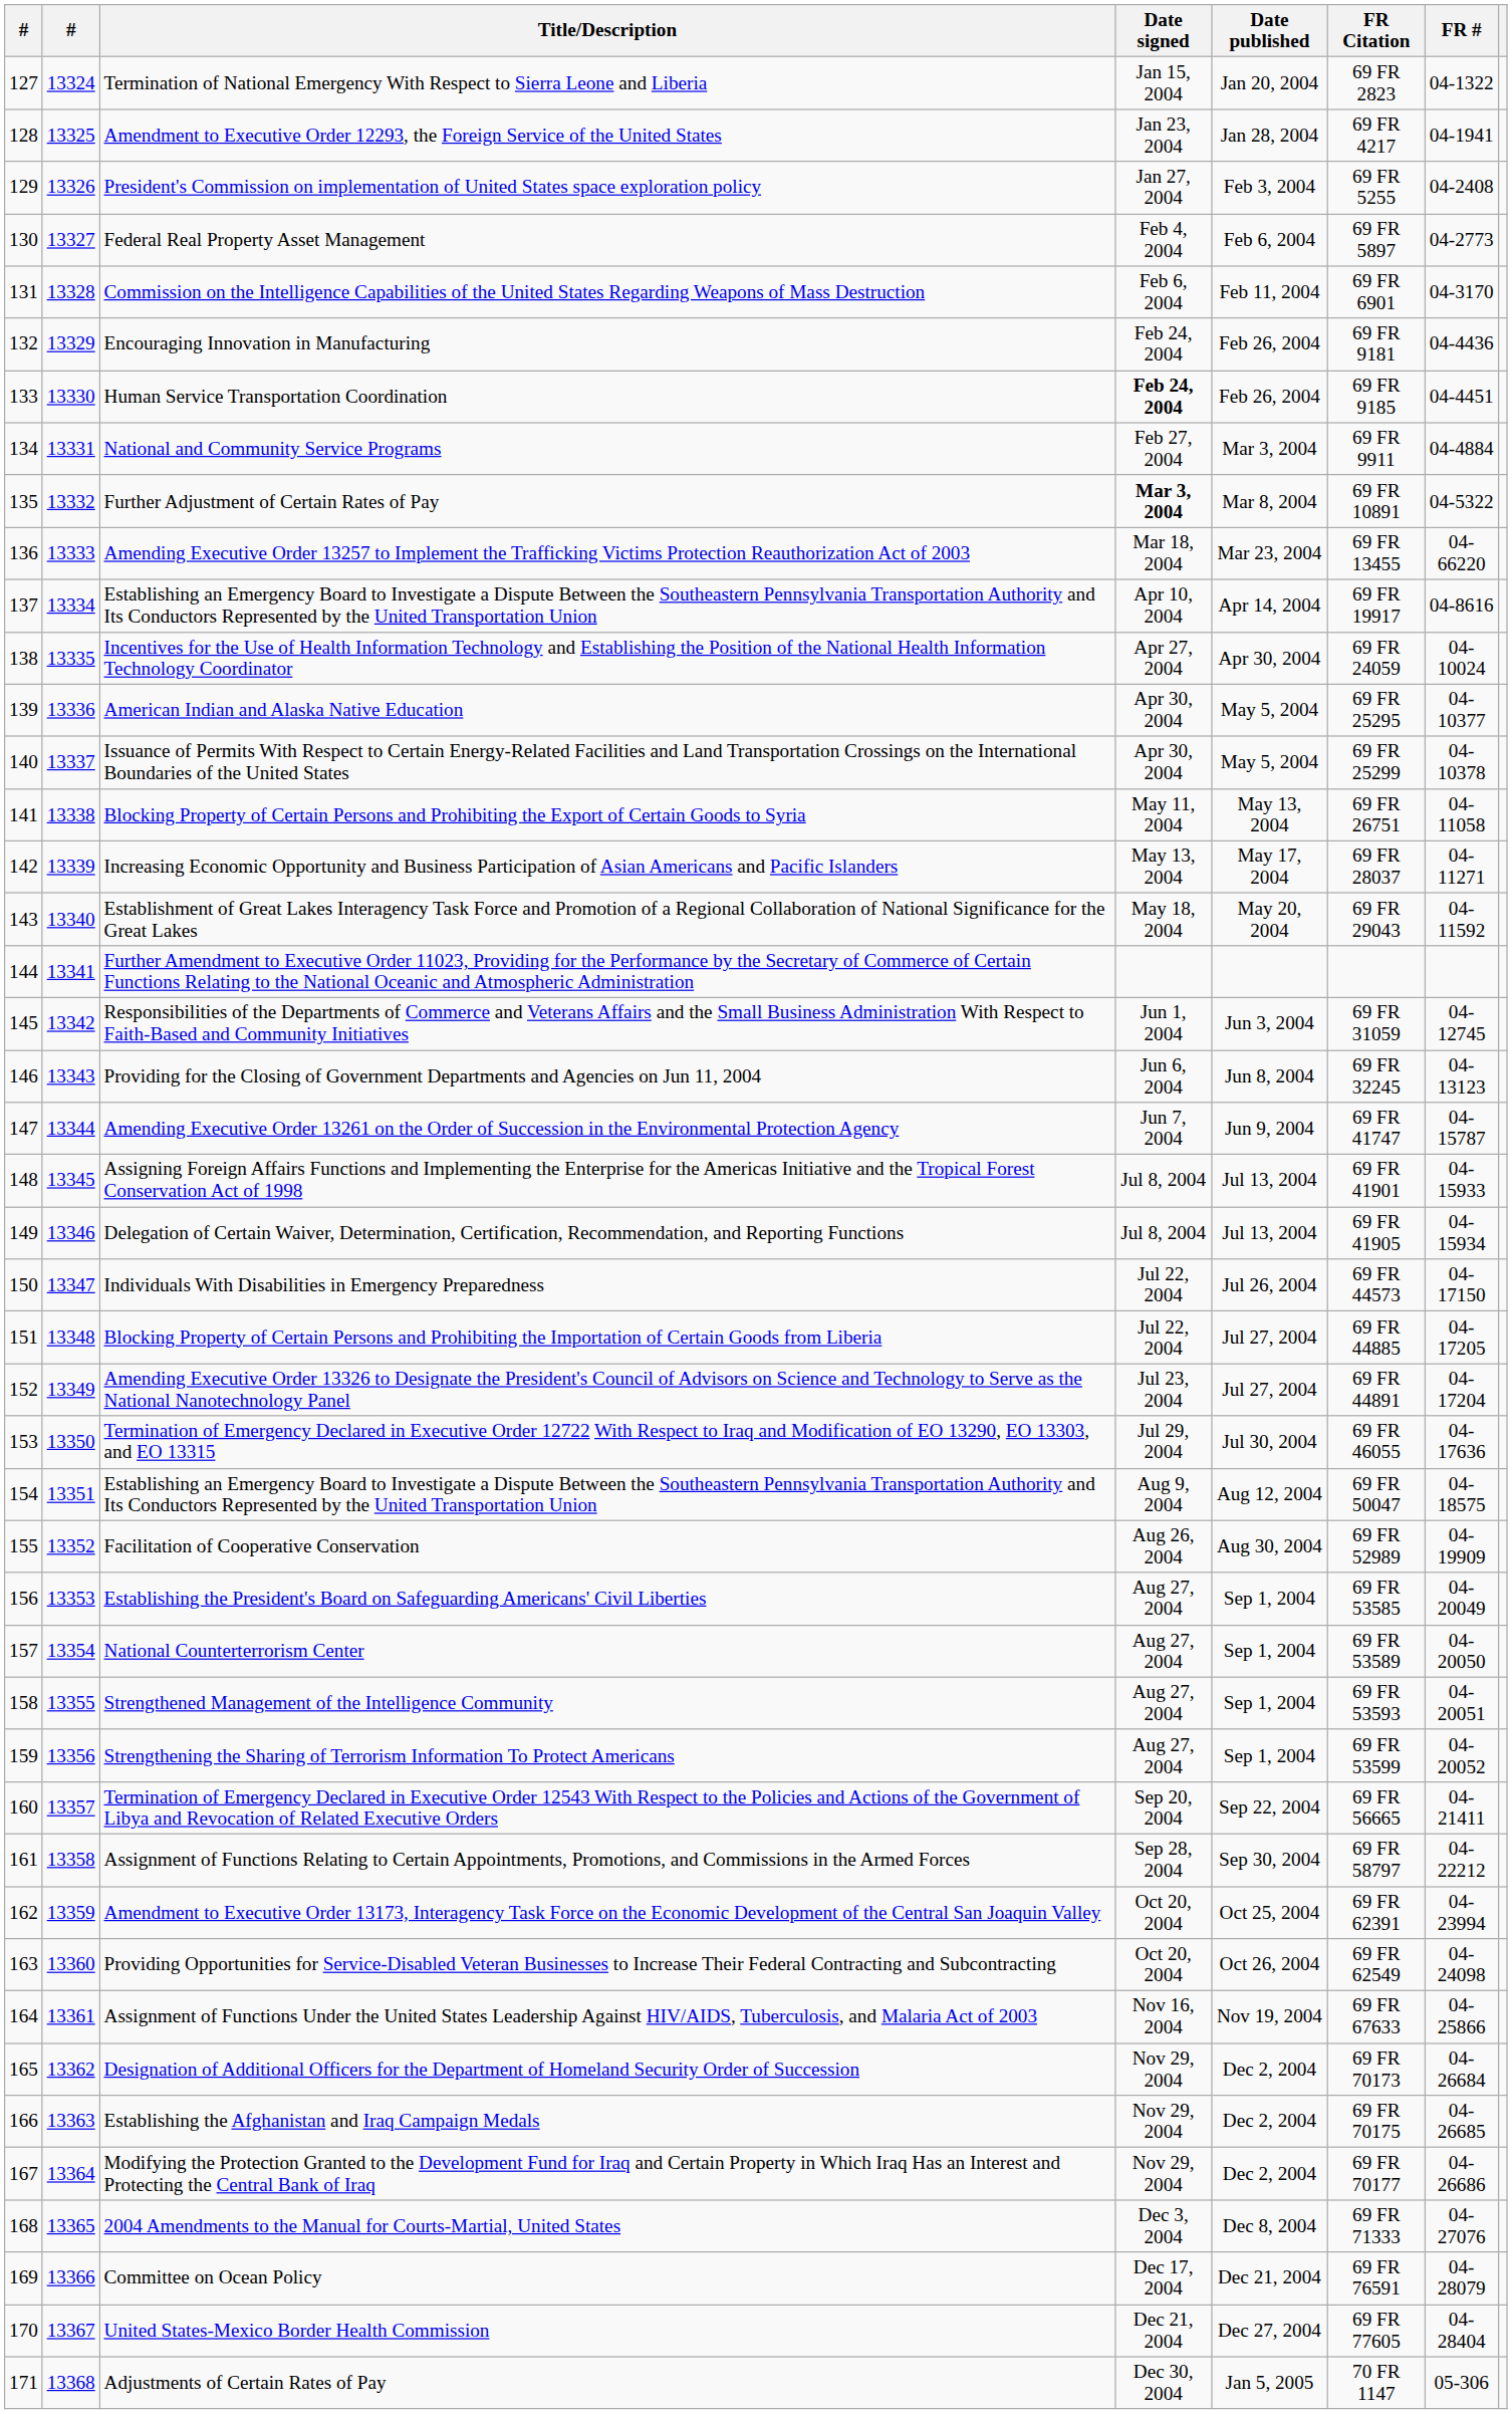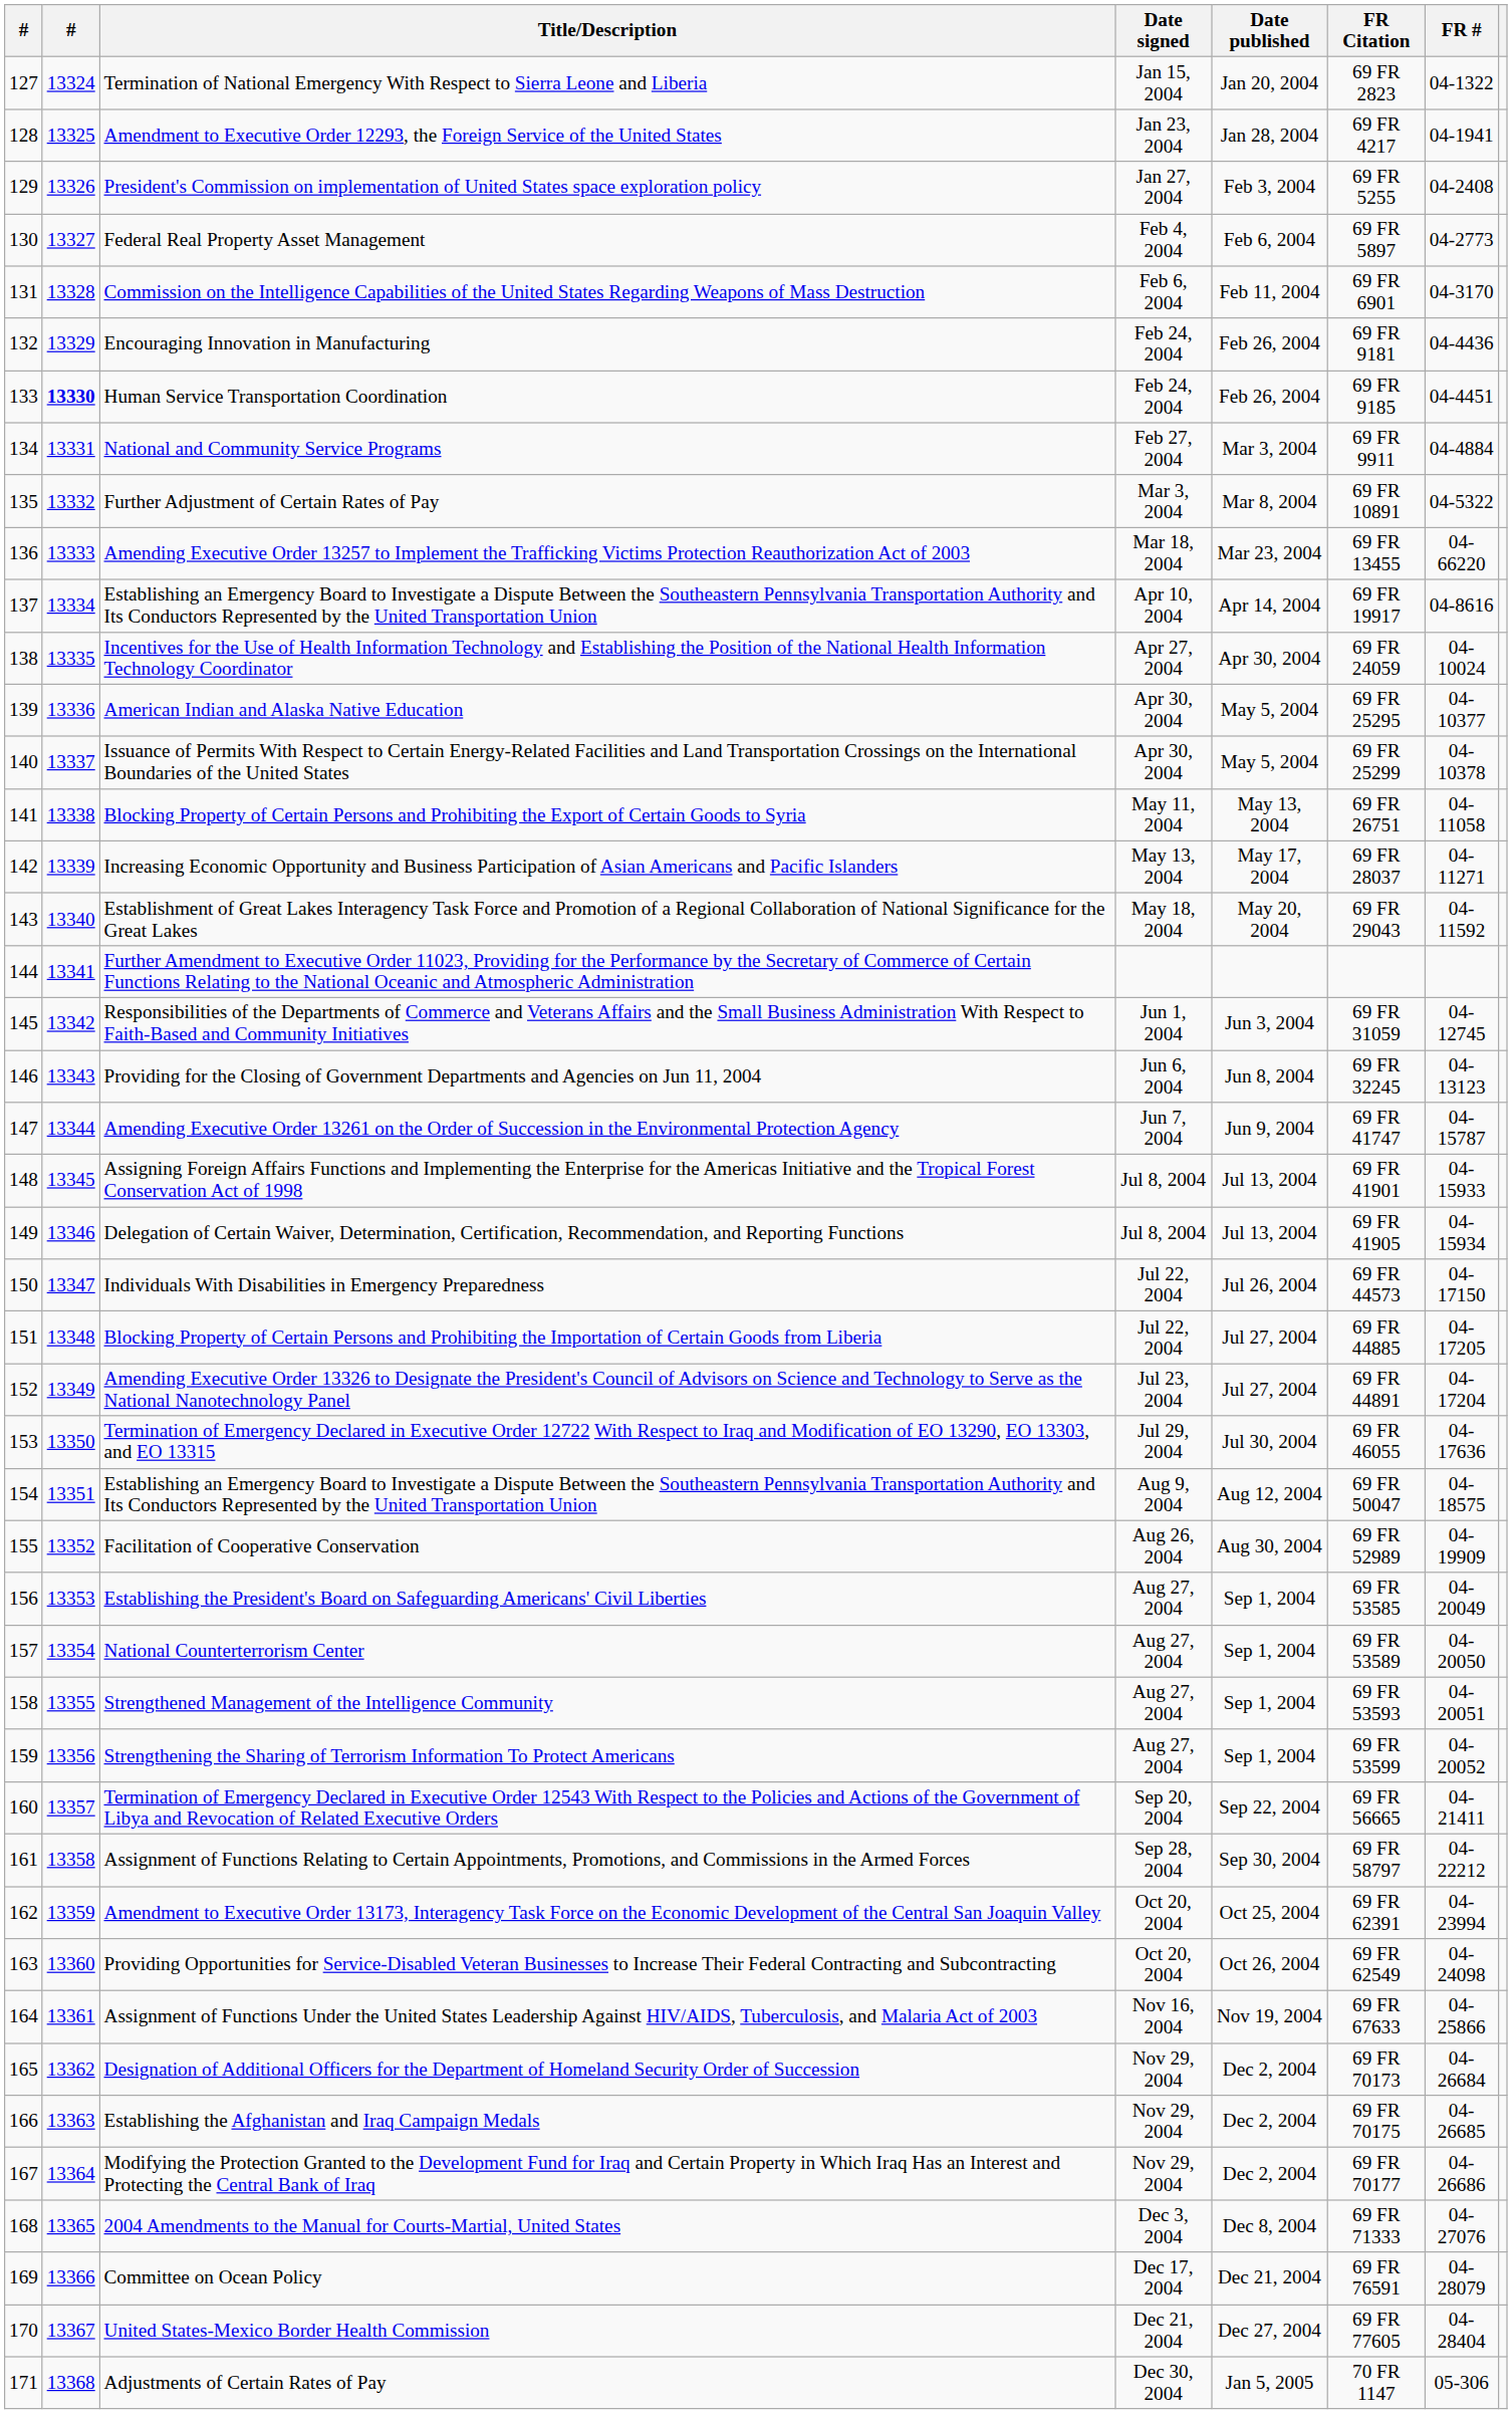Human Service Transportation Coordination | column 2: normal -> bold
Human Service Transportation Coordination | Date signed: bold -> normal
Further Adjustment of Certain Rates of Pay | Date signed: bold -> normal
